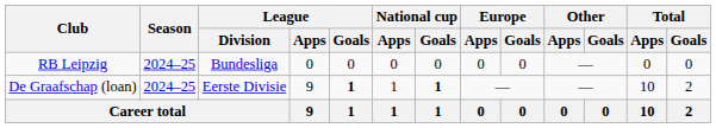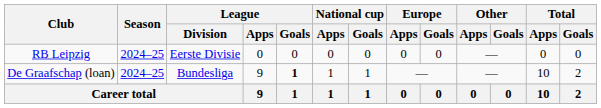RB Leipzig | League / Division: Bundesliga -> Eerste Divisie
De Graafschap (loan) | League / Division: Eerste Divisie -> Bundesliga
De Graafschap (loan) | National cup / Goals: bold -> normal
